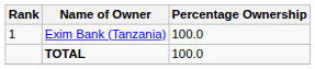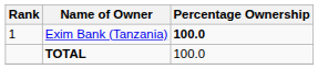Exim Bank (Tanzania) | Percentage Ownership: normal -> bold
